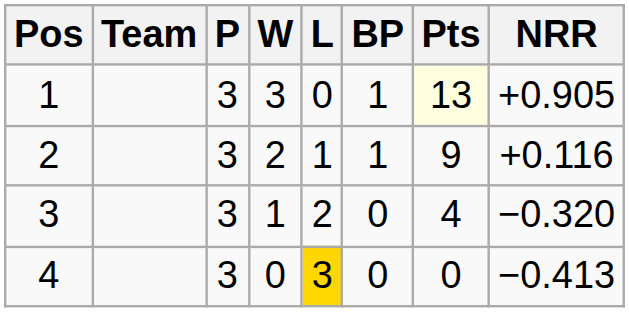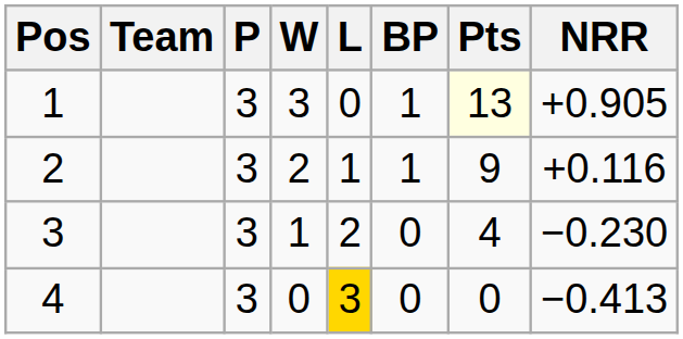row 4 | NRR: −0.320 -> −0.230
